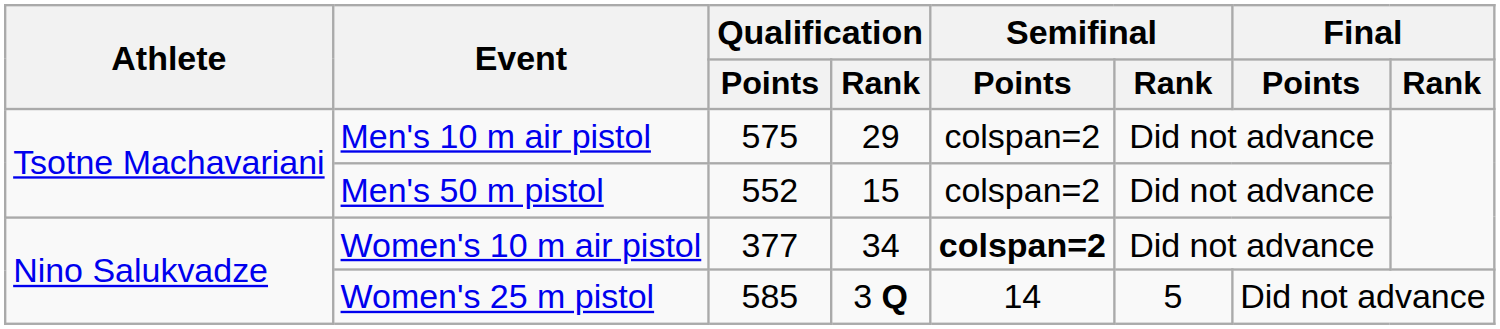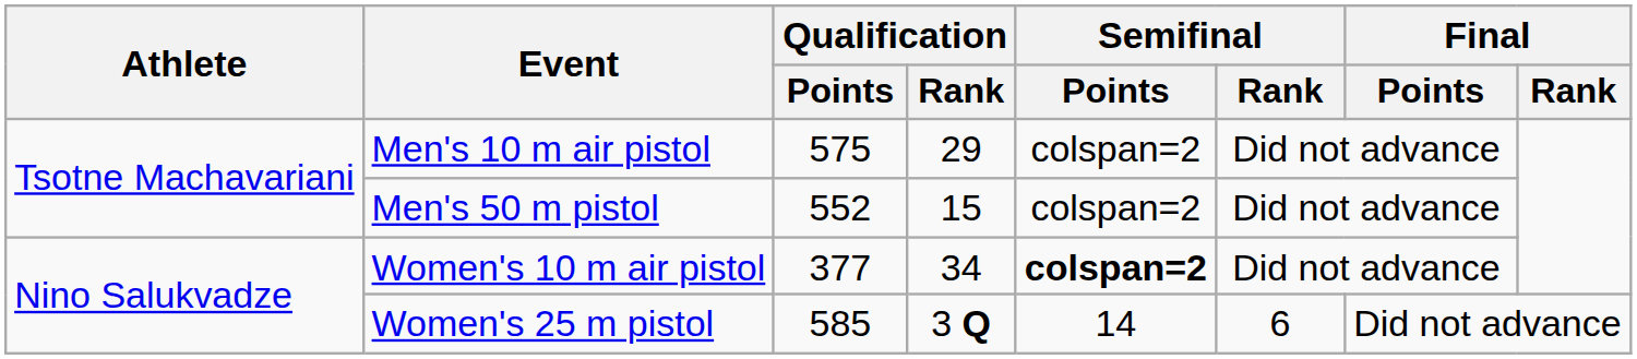Women's 25 m pistol | Semifinal / Rank: 5 -> 6
